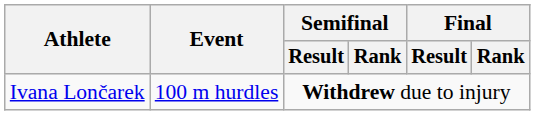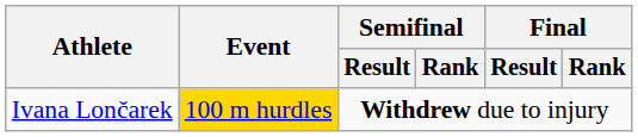Ivana Lončarek | Event: no background -> gold background
